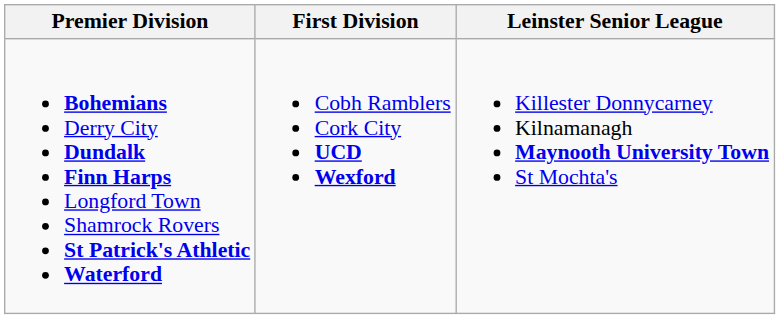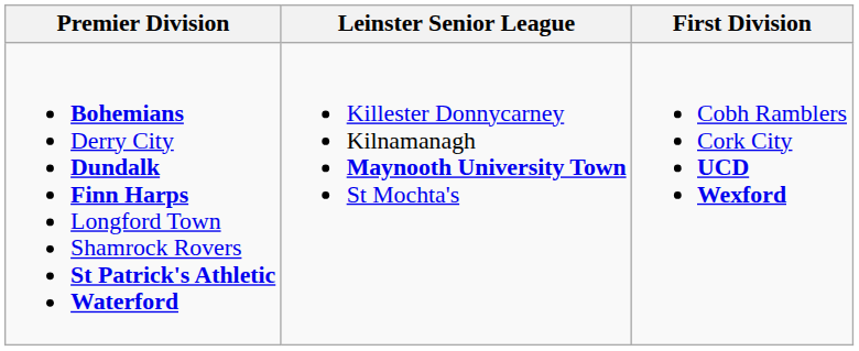columns swapped: First Division <-> Leinster Senior League
